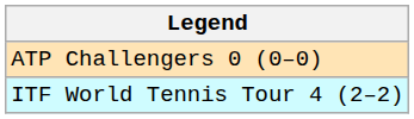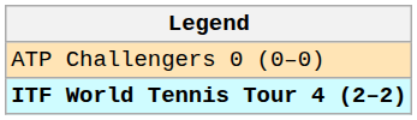row 3 | column 1: normal -> bold
